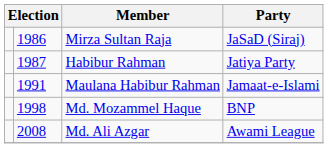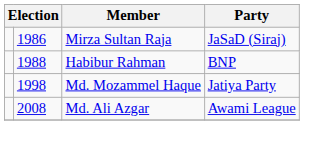Habibur Rahman | column 2: 1987 -> 1988
Habibur Rahman | Party: Jatiya Party -> BNP
- row: 1991 | Maulana Habibur Rahman | Jamaat-e-Islami
Md. Mozammel Haque | Party: BNP -> Jatiya Party
